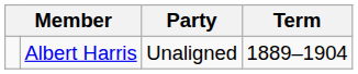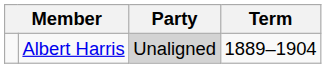Albert Harris | Party: no background -> lightgrey background
